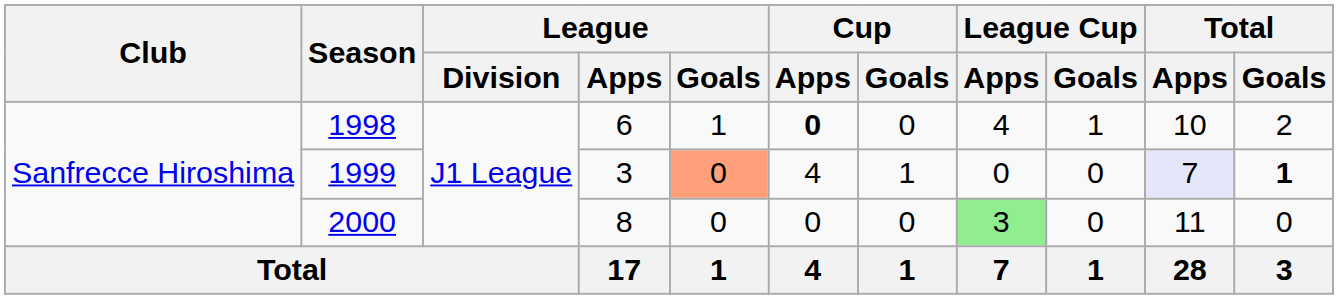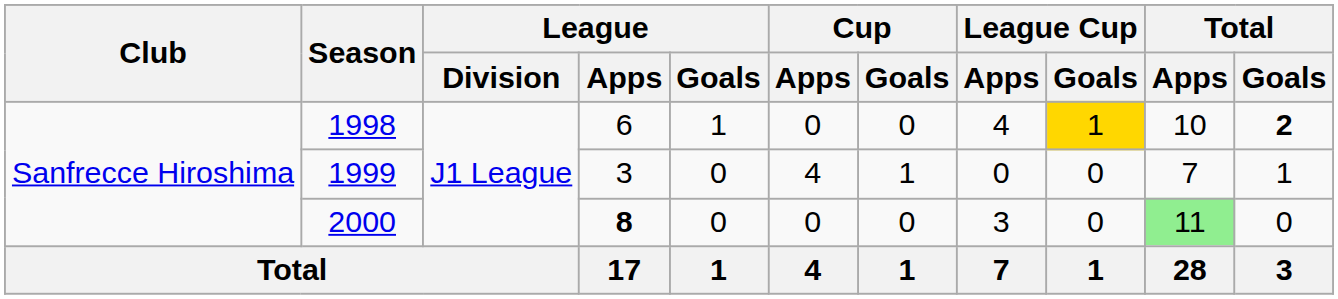1998 | Cup / Apps: bold -> normal
1998 | League Cup / Goals: no background -> gold background
1998 | Total / Goals: normal -> bold
1999 | League / Goals: lightsalmon background -> no background
1999 | Total / Apps: lavender background -> no background
1999 | Total / Goals: bold -> normal
2000 | League / Apps: normal -> bold
2000 | League Cup / Apps: lightgreen background -> no background
2000 | Total / Apps: no background -> lightgreen background
